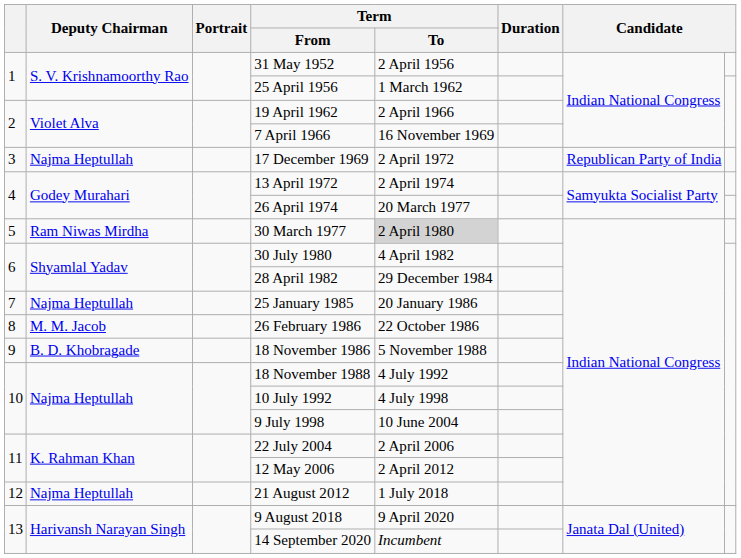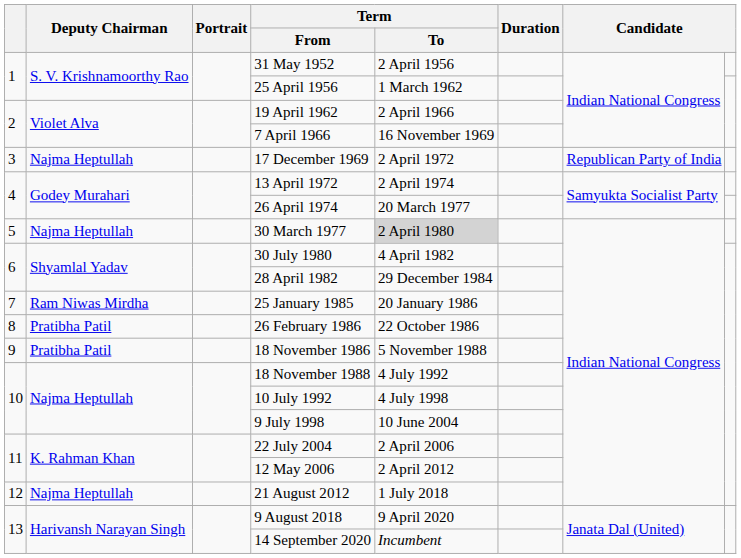30 March 1977 | Deputy Chairman: Ram Niwas Mirdha -> Najma Heptullah
25 January 1985 | Deputy Chairman: Najma Heptullah -> Ram Niwas Mirdha
26 February 1986 | Deputy Chairman: M. M. Jacob -> Pratibha Patil
18 November 1986 | Deputy Chairman: B. D. Khobragade -> Pratibha Patil
